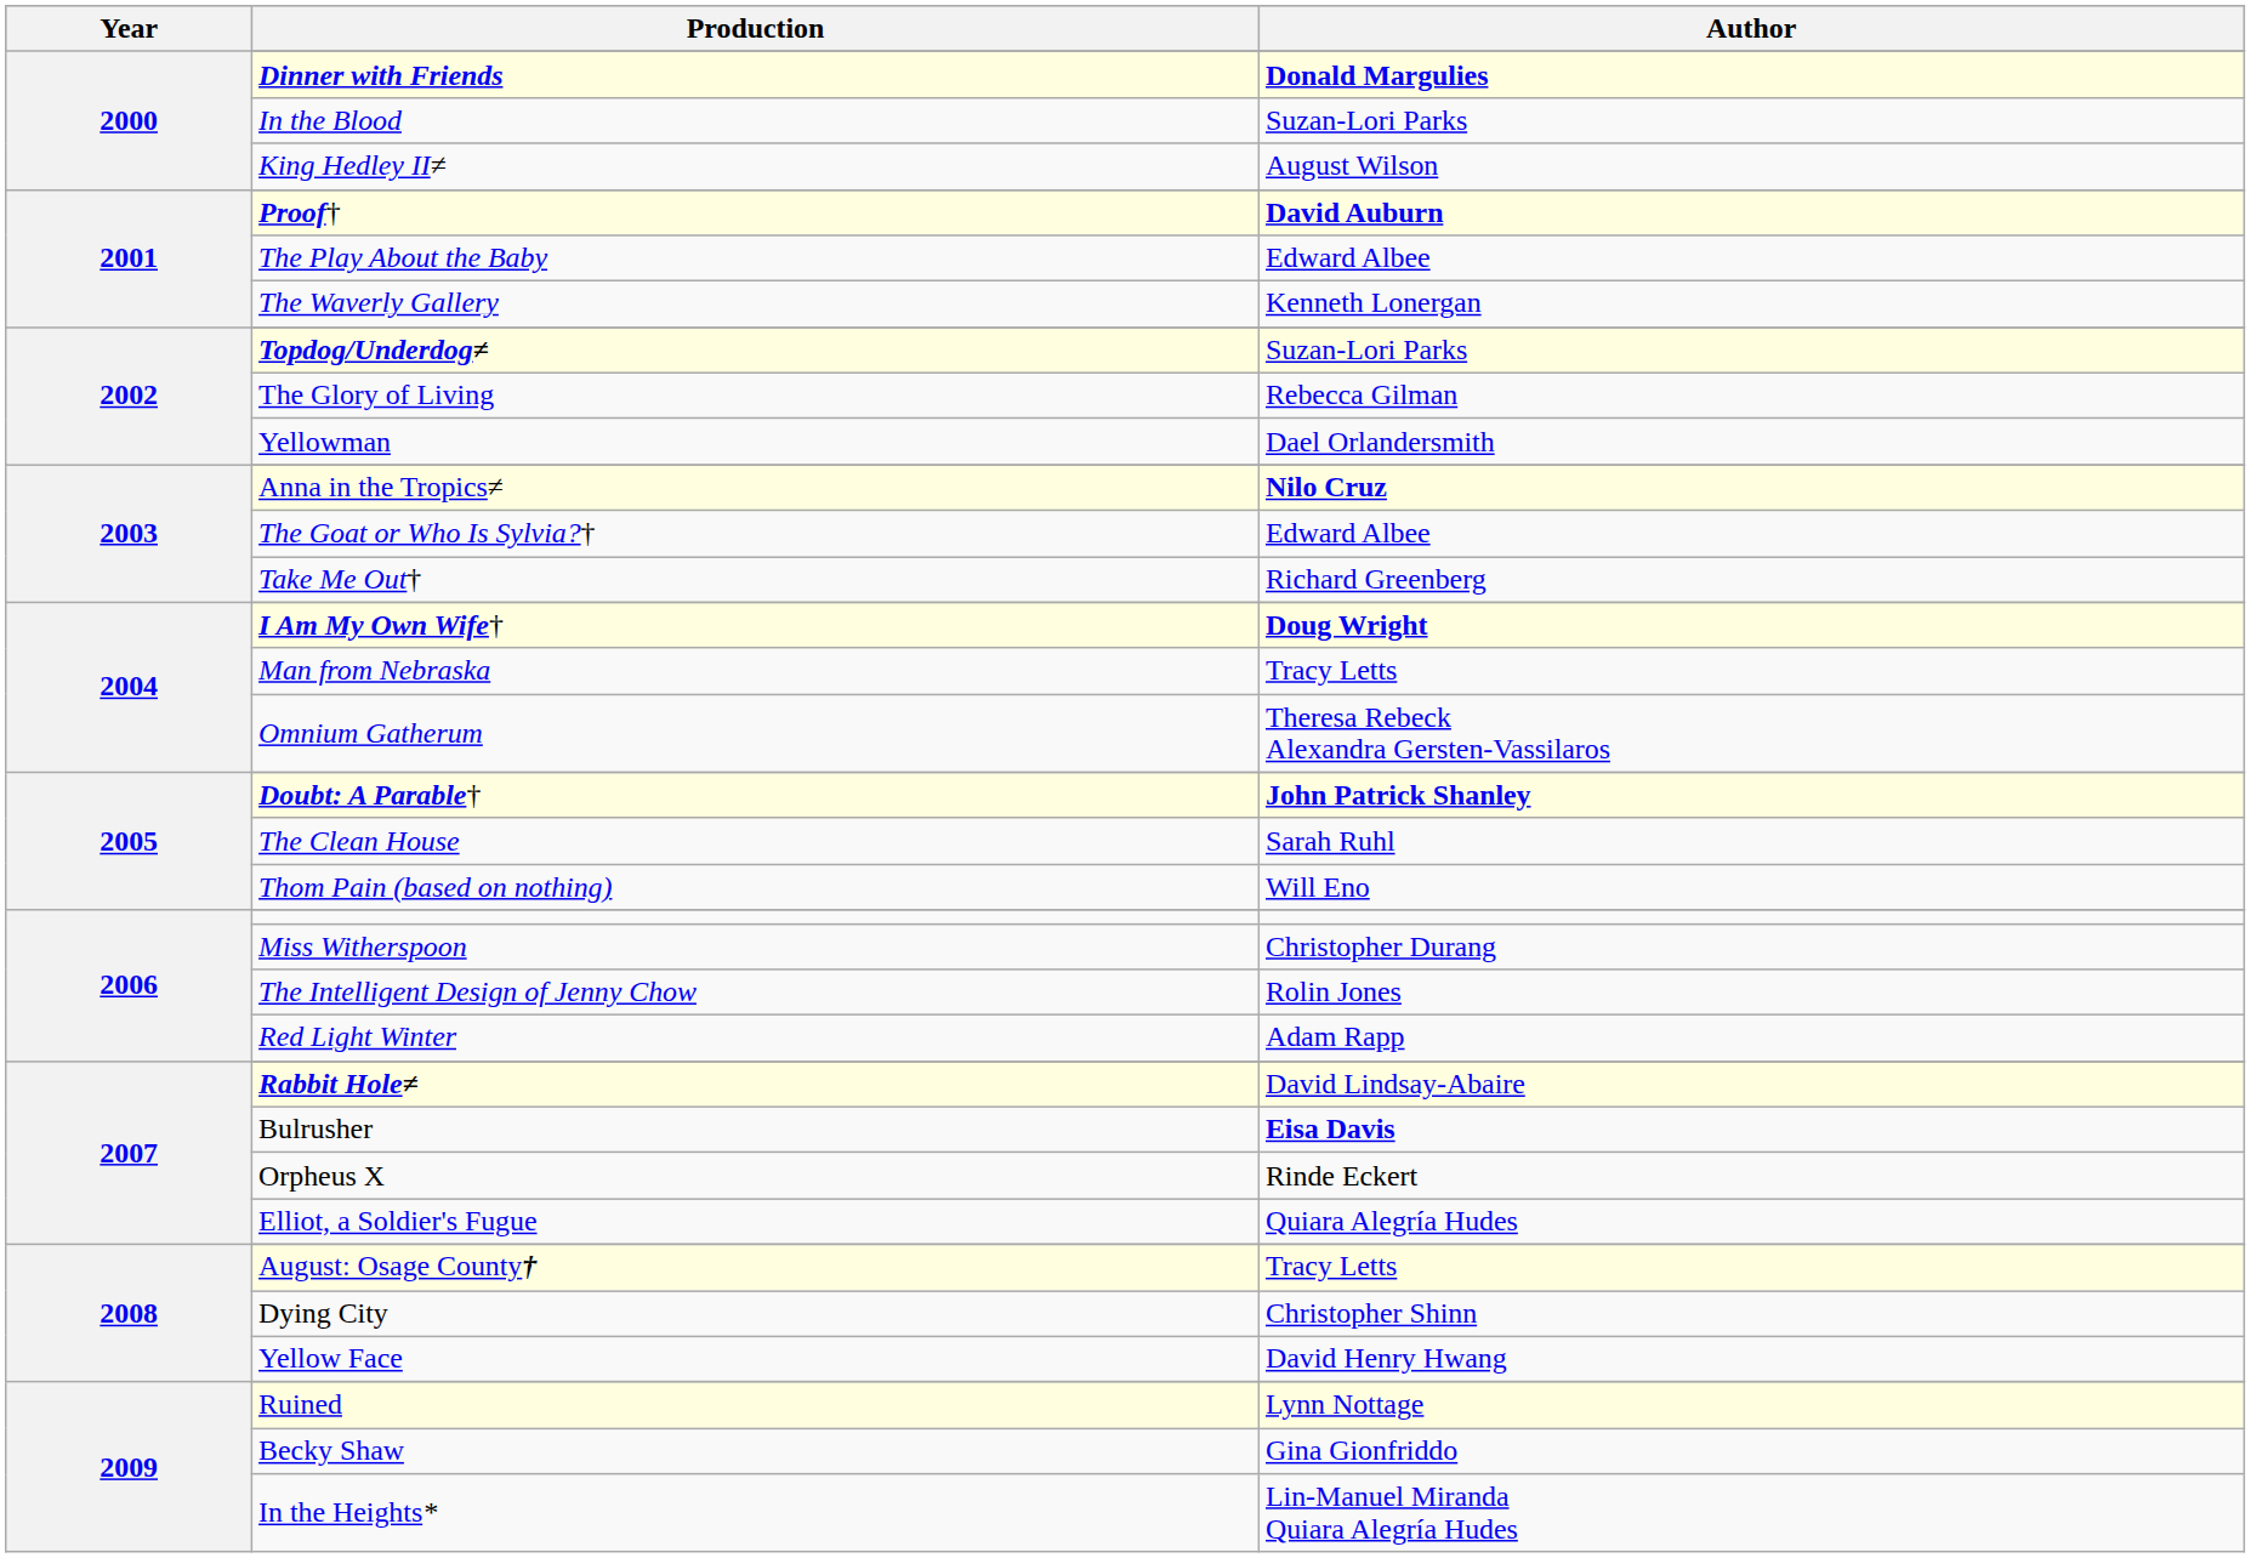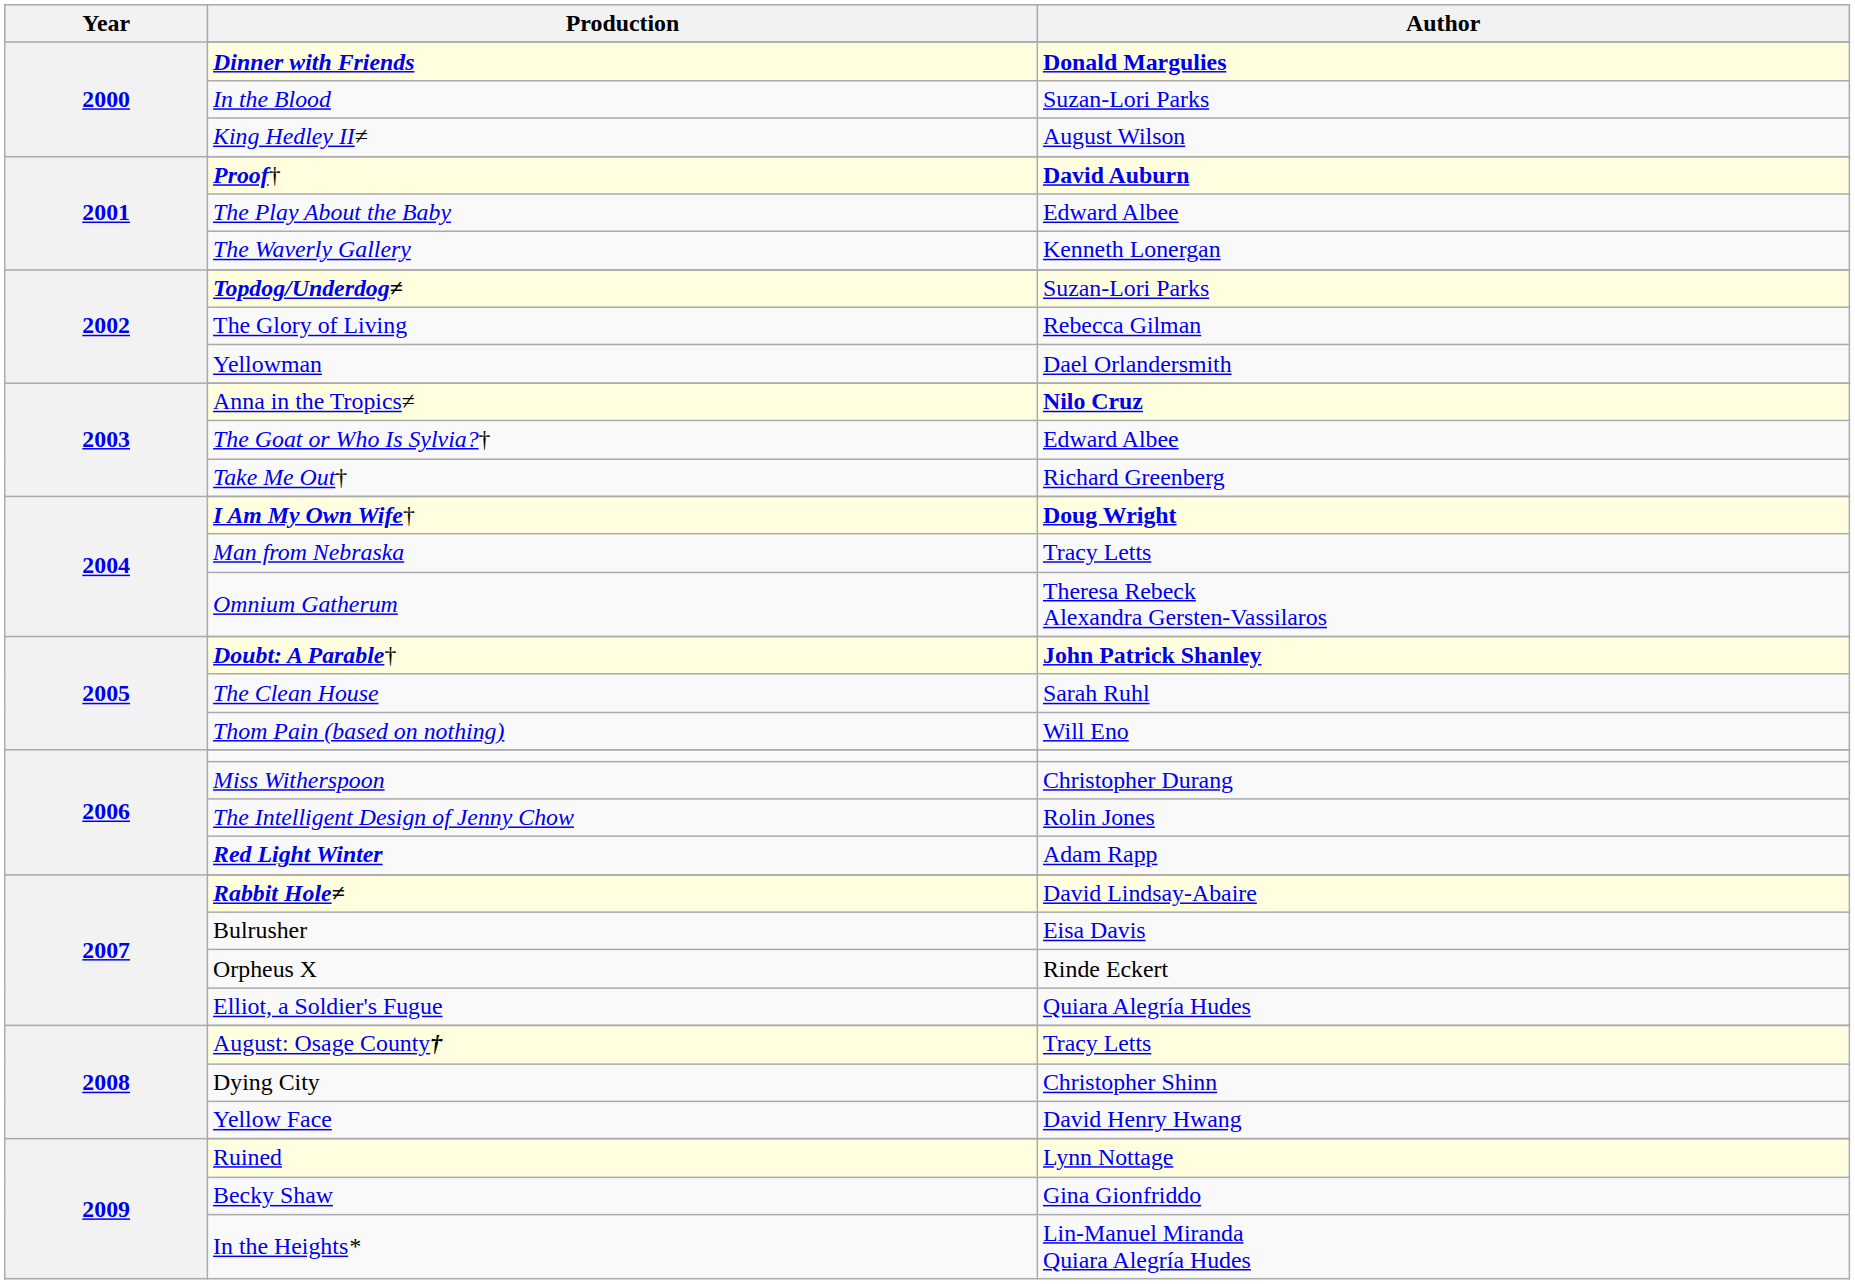Red Light Winter | Production: normal -> bold
Bulrusher | Author: bold -> normal
